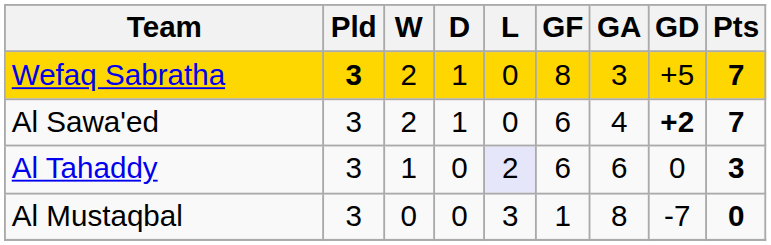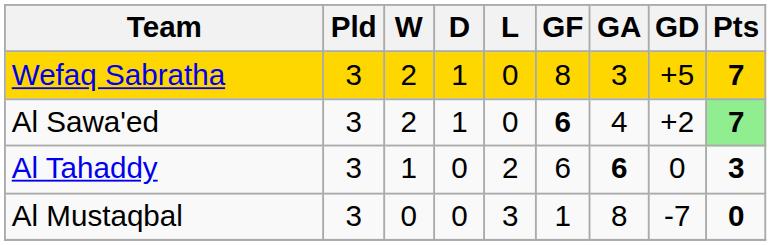Wefaq Sabratha | Pld: bold -> normal
Al Sawa'ed | GF: normal -> bold
Al Sawa'ed | GD: bold -> normal
Al Sawa'ed | Pts: no background -> lightgreen background
Al Tahaddy | L: lavender background -> no background
Al Tahaddy | GA: normal -> bold
